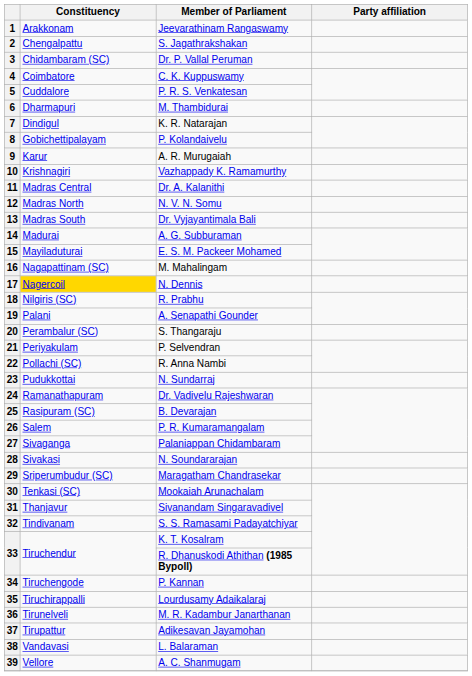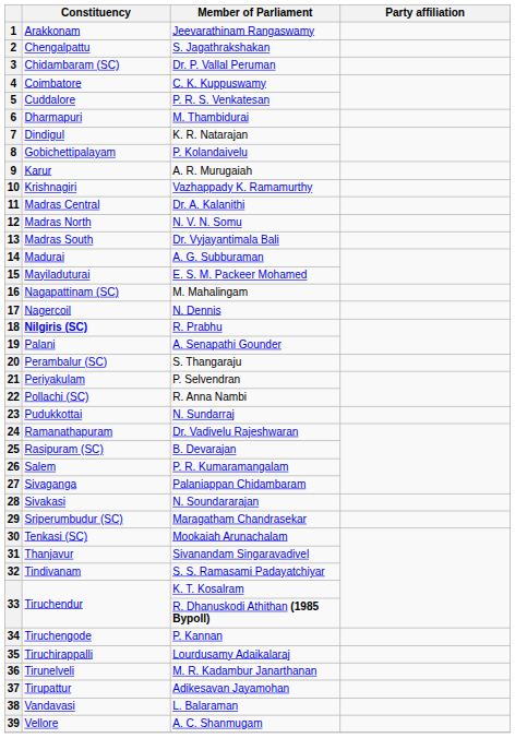17 | Constituency: gold background -> no background
18 | Constituency: normal -> bold
